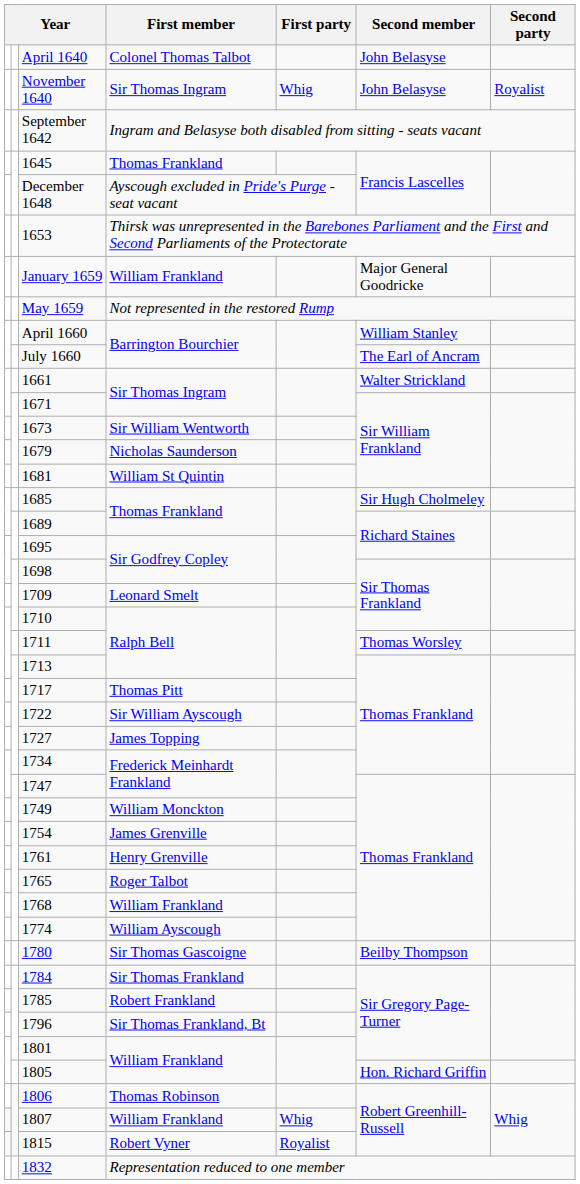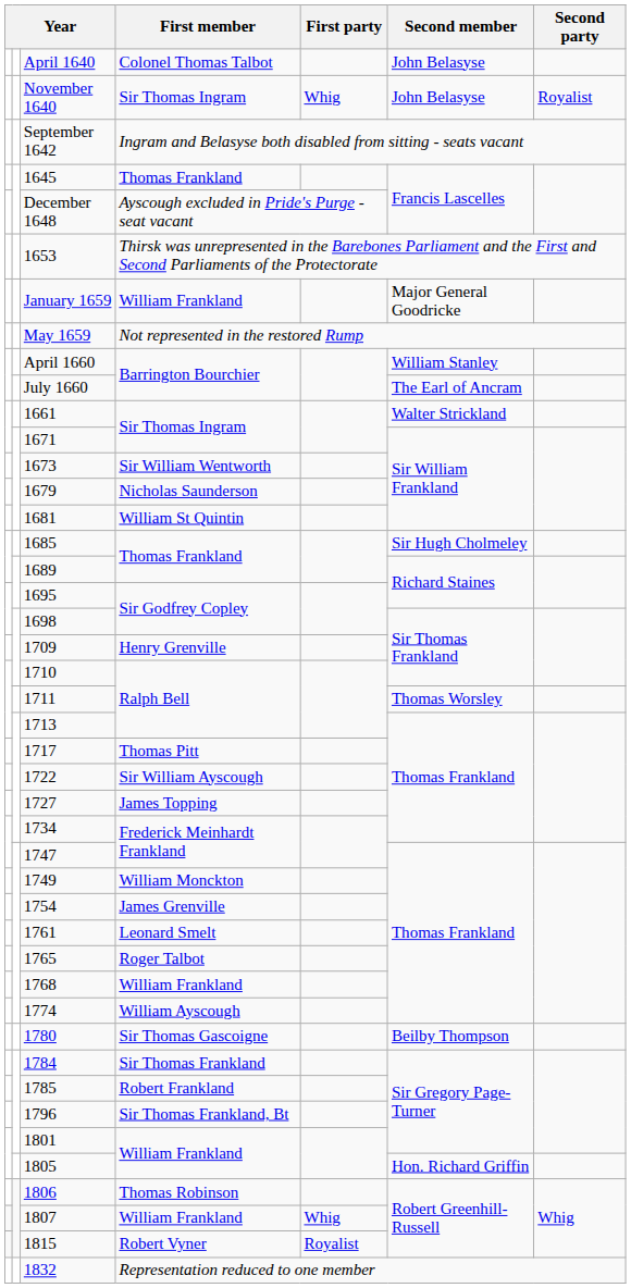1709 | First member: Leonard Smelt -> Henry Grenville
1761 | First member: Henry Grenville -> Leonard Smelt
